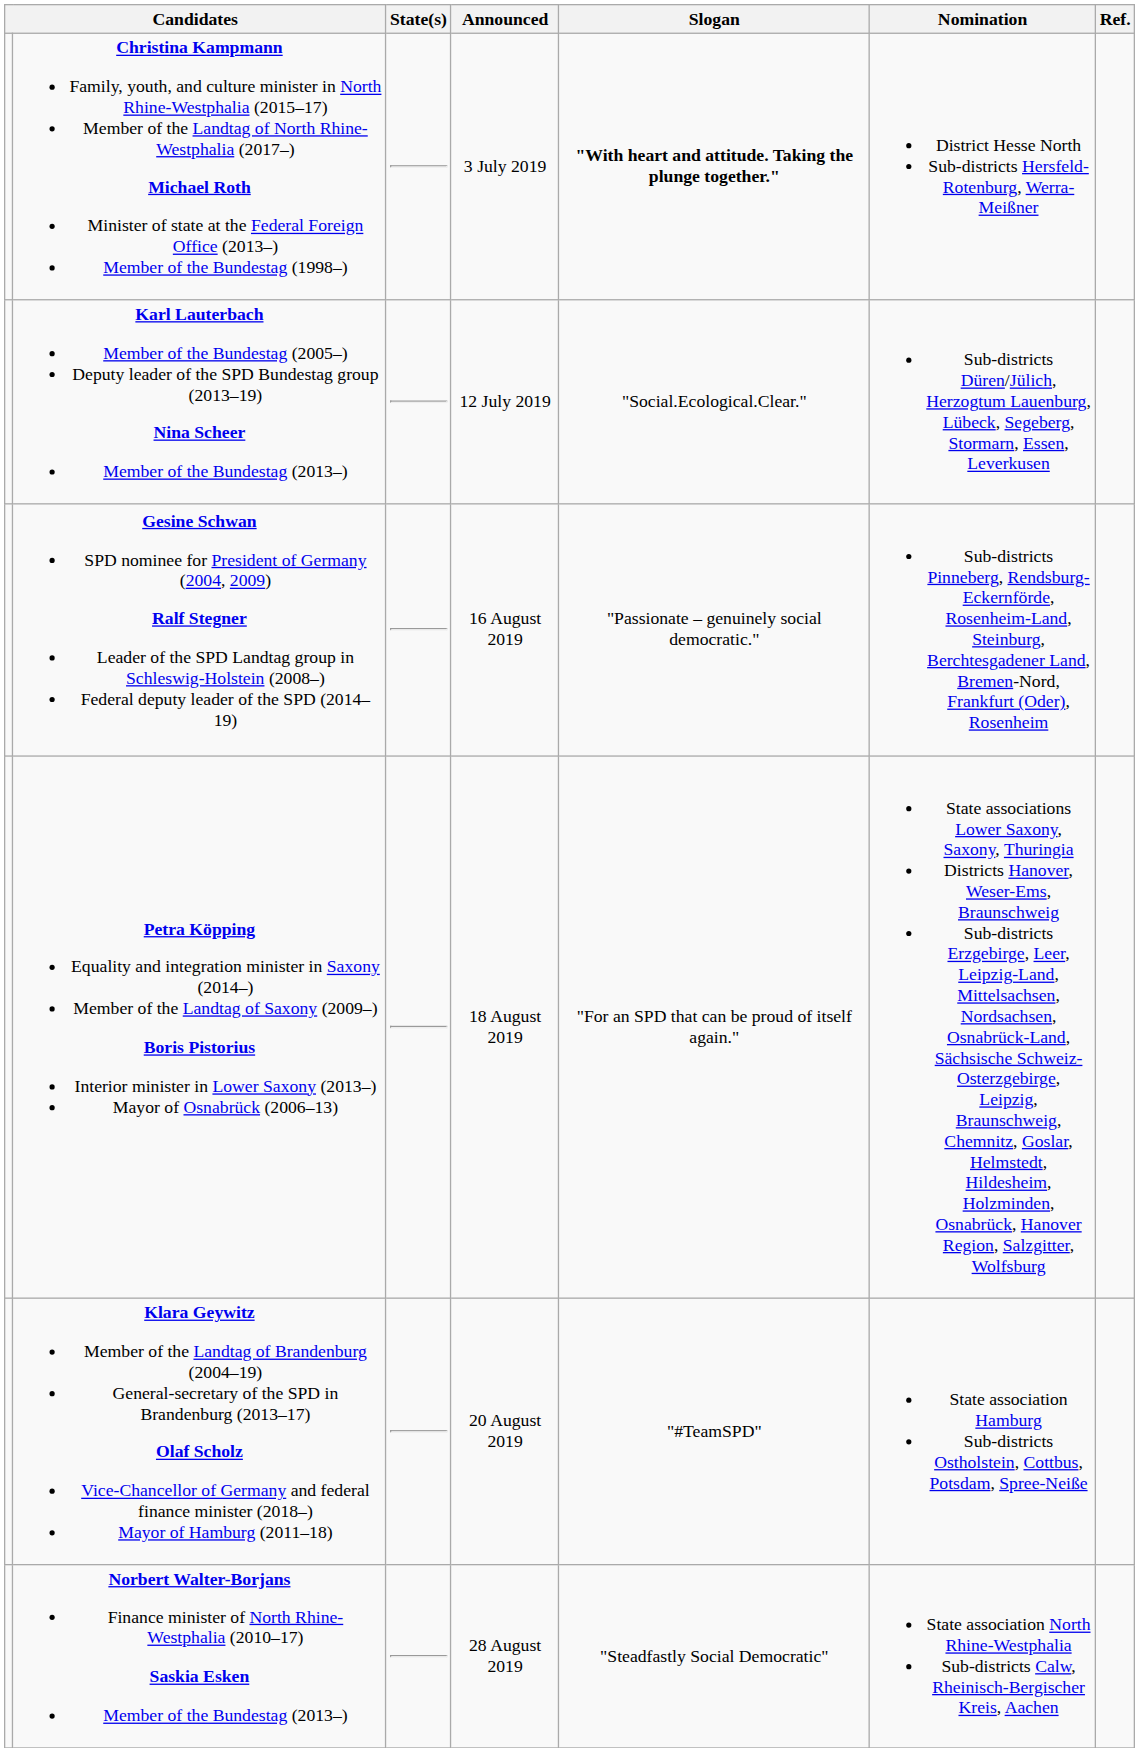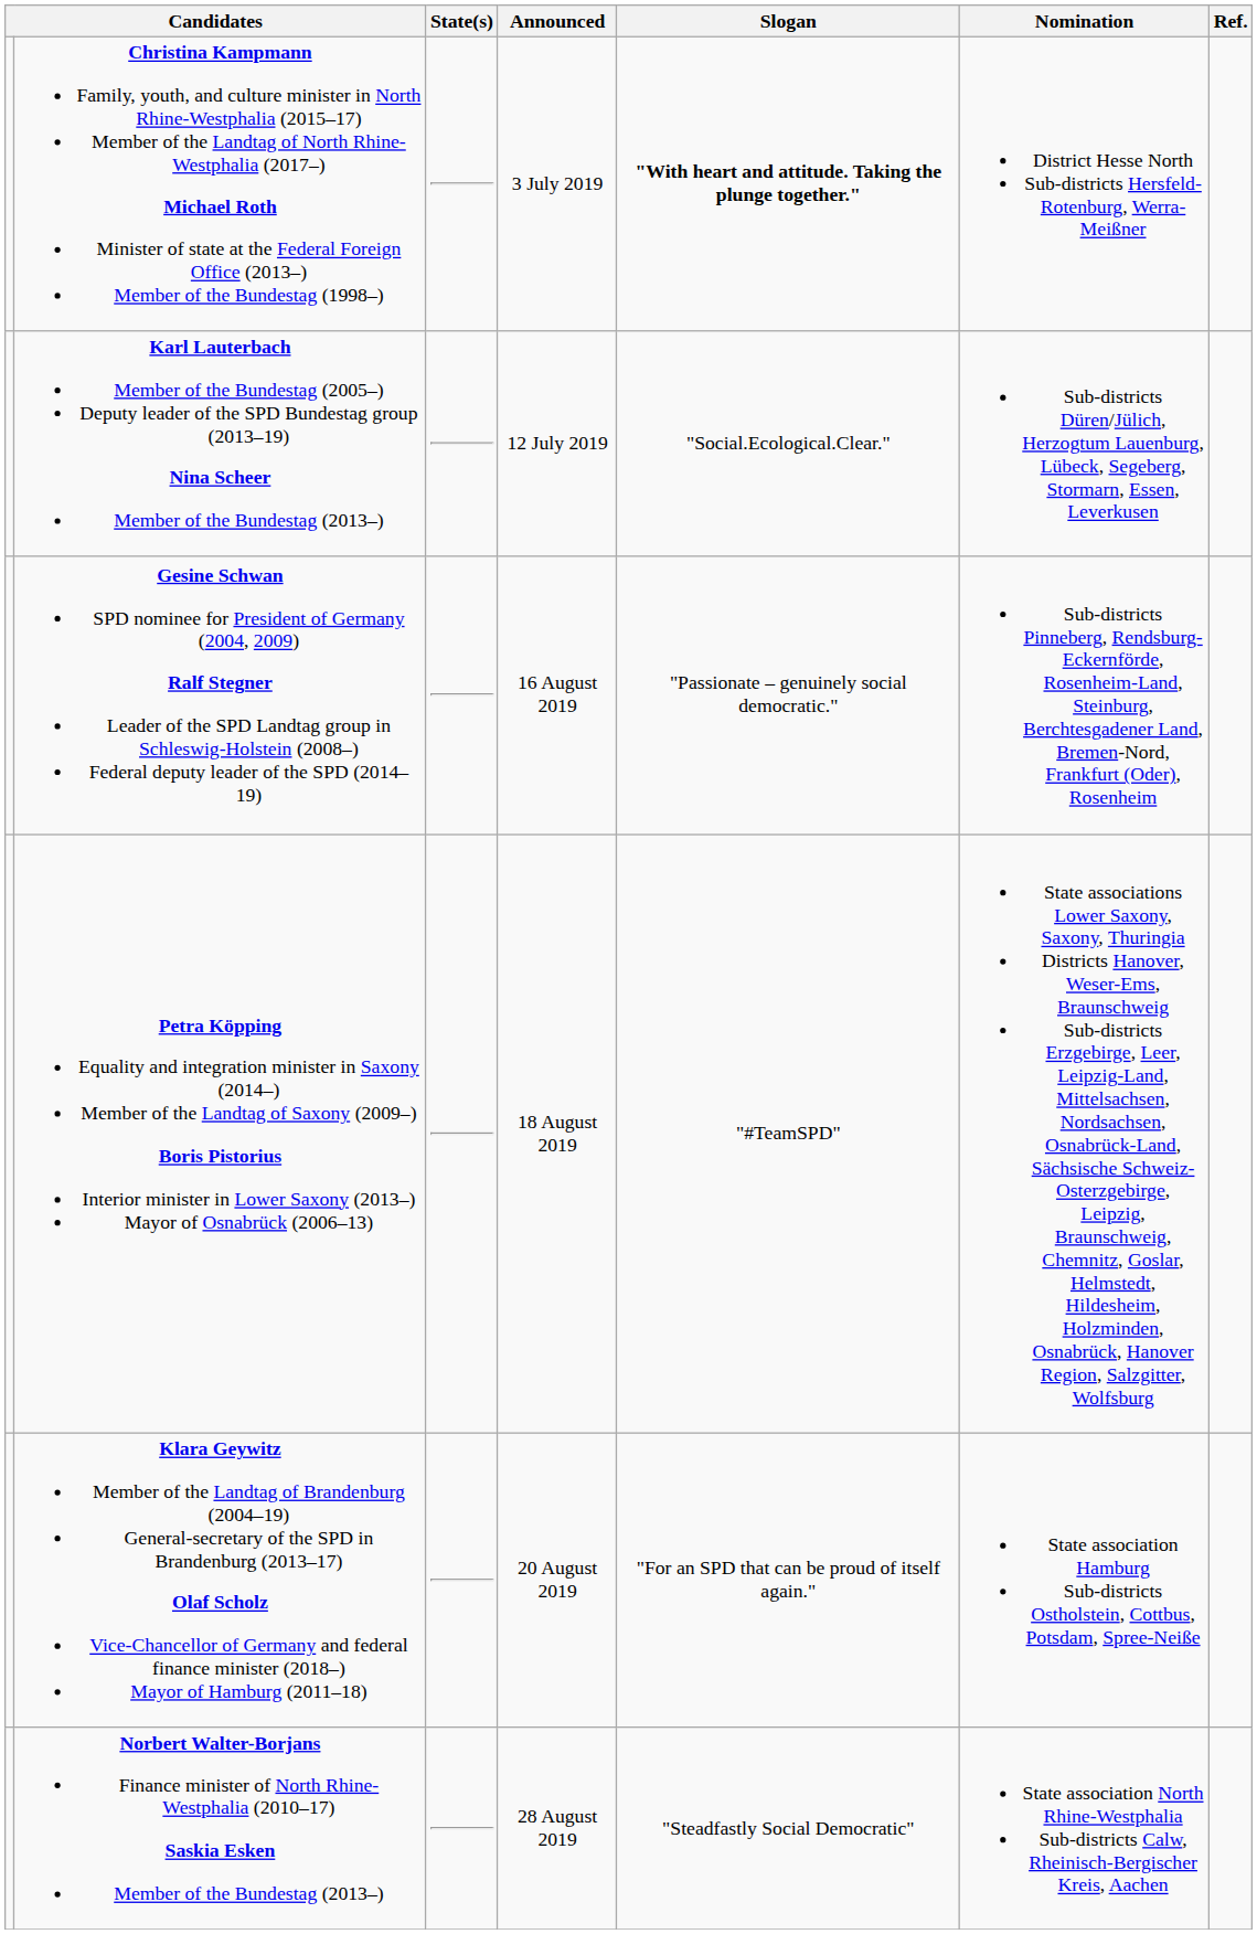row 5 | Slogan: "For an SPD that can be proud of itself again." -> "#TeamSPD"
row 6 | Slogan: "#TeamSPD" -> "For an SPD that can be proud of itself again."
